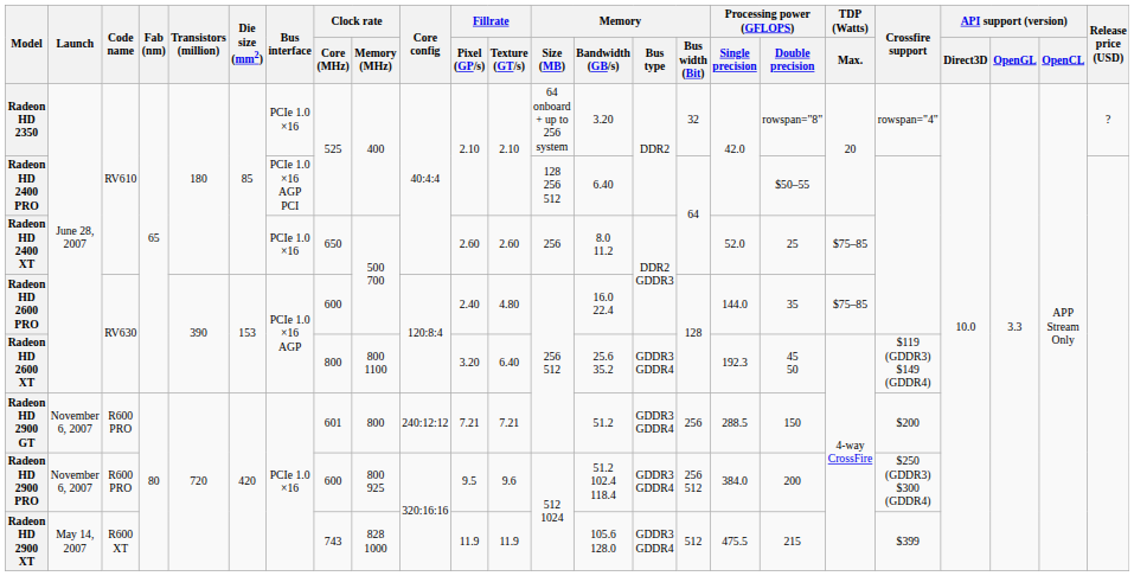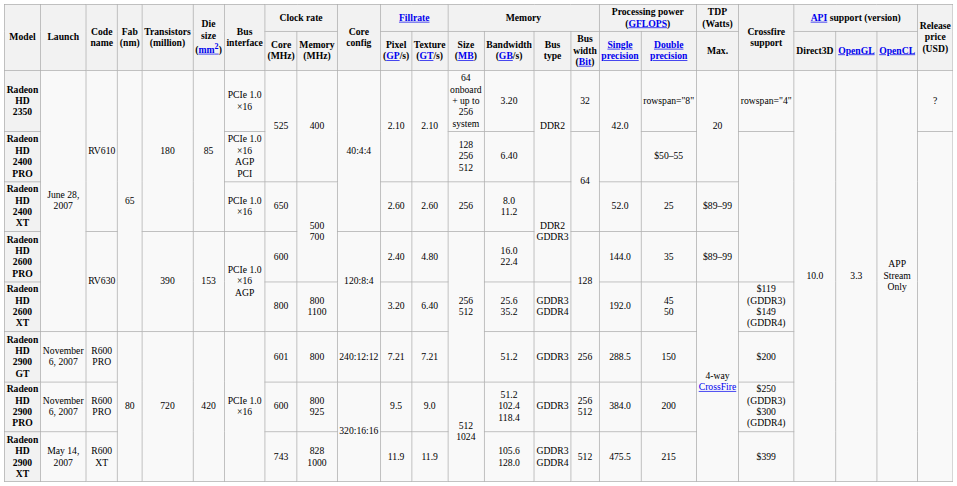Radeon HD 2400 XT | TDP (Watts) / Max.: $75–85 -> $89–99
Radeon HD 2600 PRO | TDP (Watts) / Max.: $75–85 -> $89–99
Radeon HD 2600 XT | Processing power (GFLOPS) / Single precision: 192.3 -> 192.0
Radeon HD 2900 GT | Memory / Bus type: GDDR3 GDDR4 -> GDDR3
Radeon HD 2900 PRO | Fillrate / Texture (GT/s): 9.6 -> 9.0
Radeon HD 2900 PRO | Memory / Bus type: GDDR3 GDDR4 -> GDDR3
